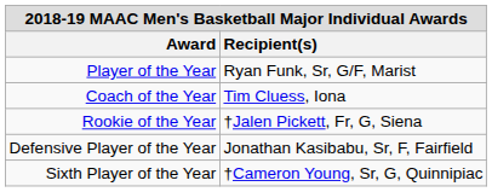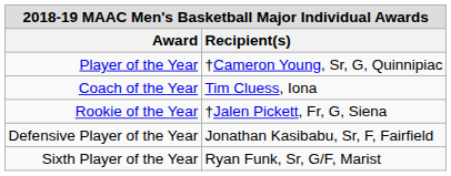Player of the Year | Recipient(s): Ryan Funk, Sr, G/F, Marist -> †Cameron Young, Sr, G, Quinnipiac
Sixth Player of the Year | Recipient(s): †Cameron Young, Sr, G, Quinnipiac -> Ryan Funk, Sr, G/F, Marist
